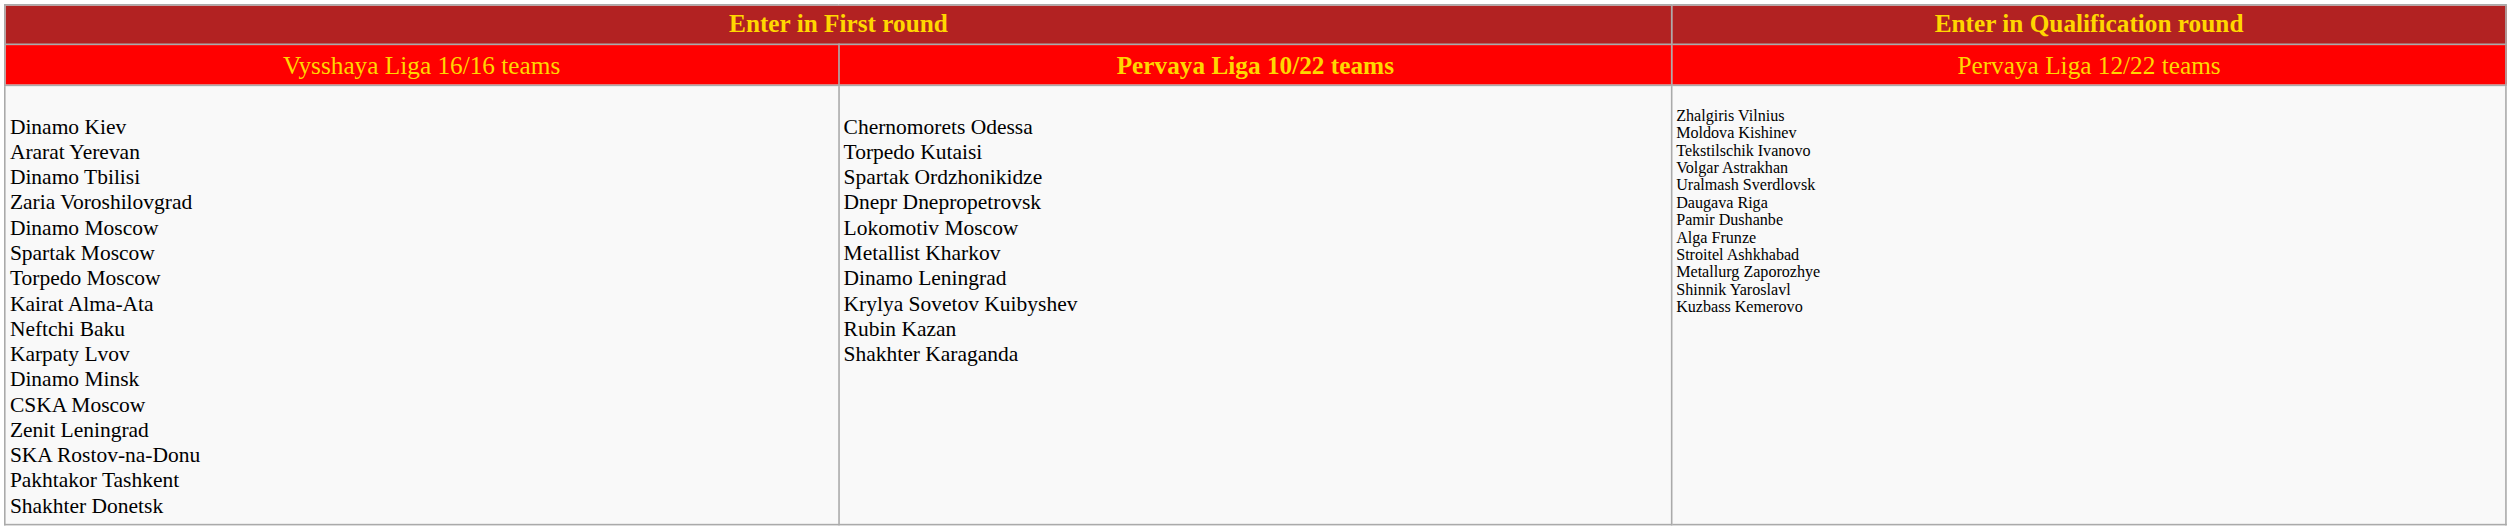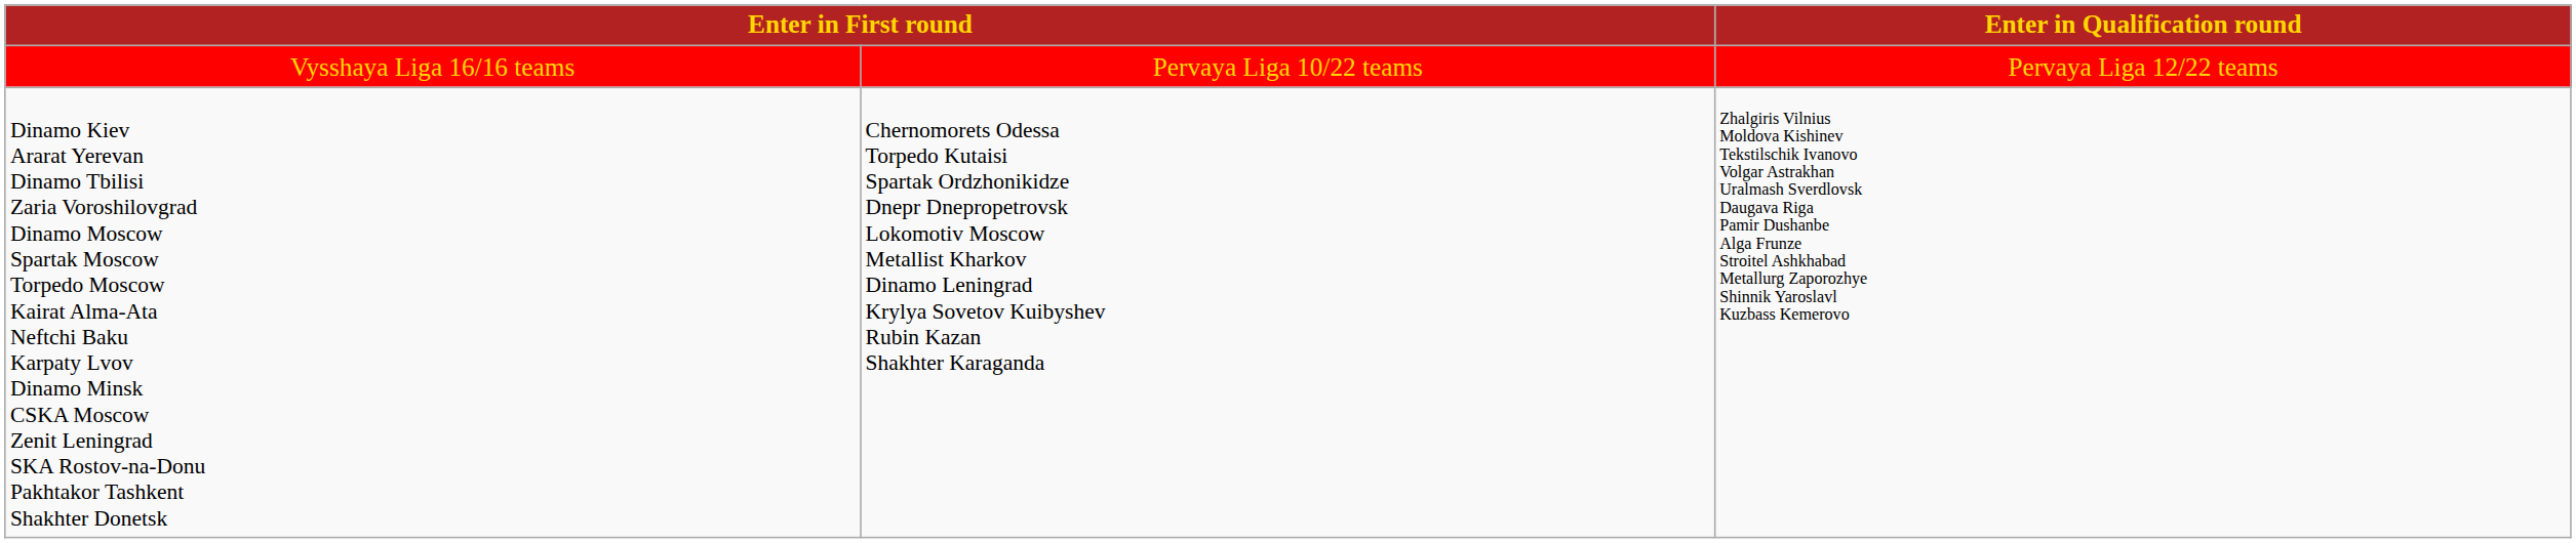Vysshaya Liga 16/16 teams | column 2: bold -> normal
